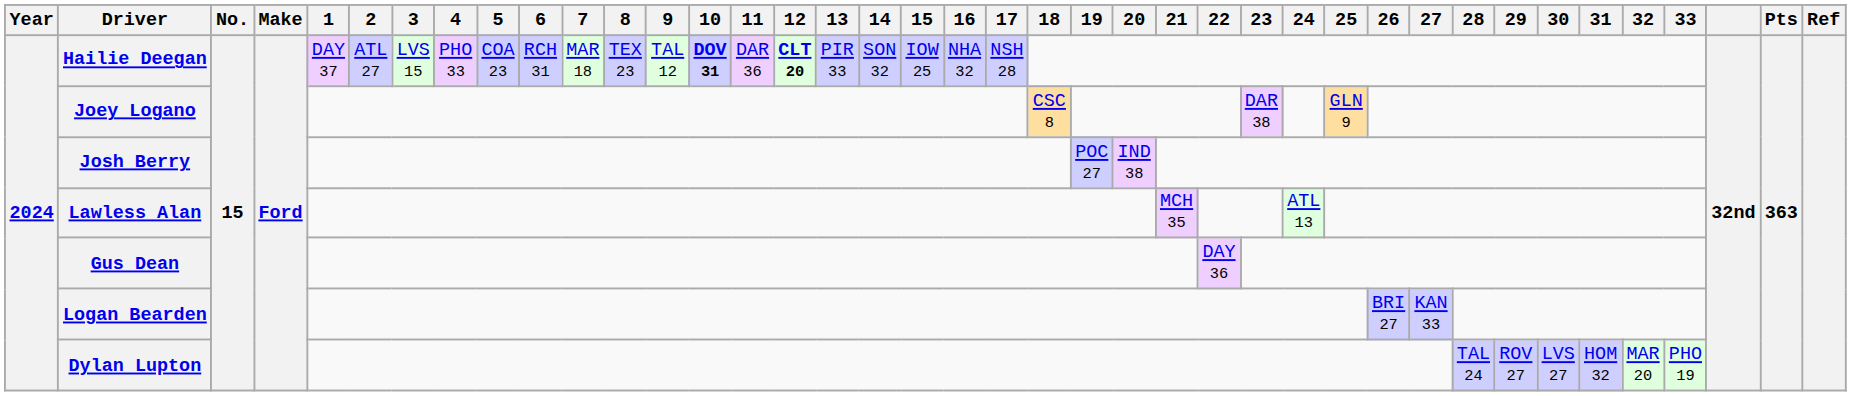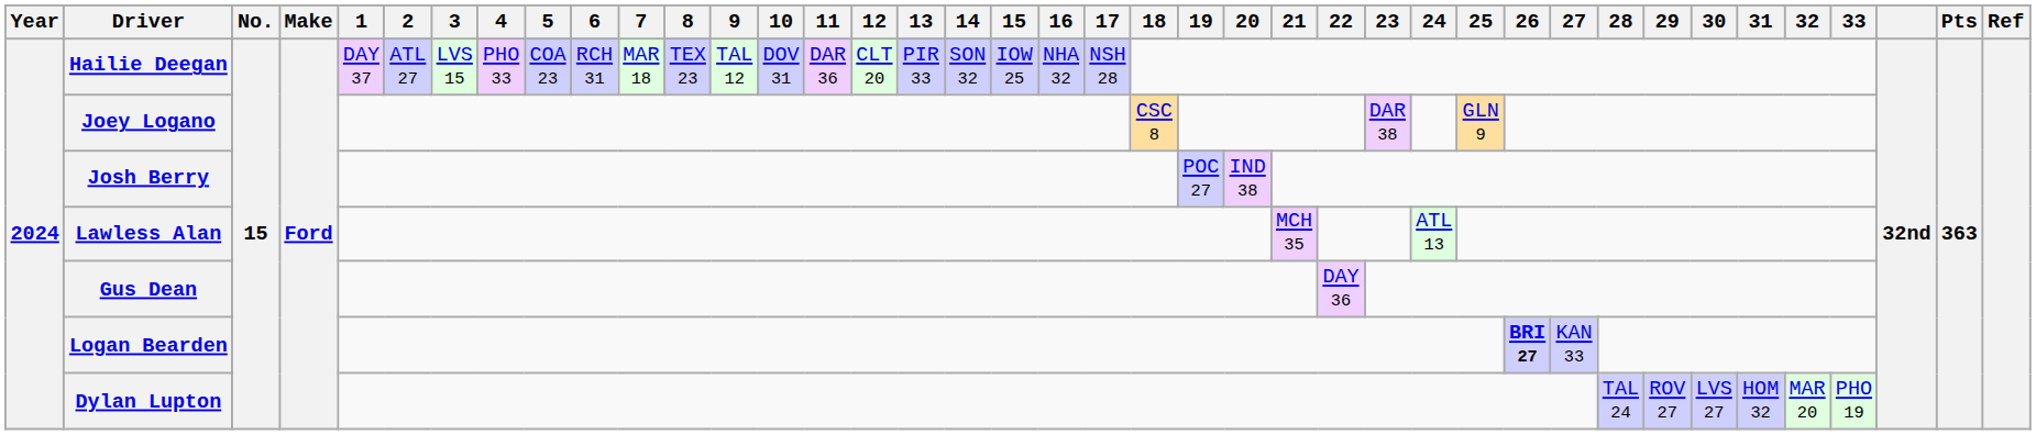Hailie Deegan | 10: bold -> normal
Hailie Deegan | 12: bold -> normal
Logan Bearden | 26: normal -> bold
